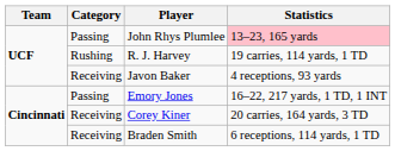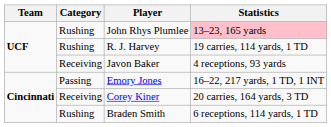John Rhys Plumlee | Category: Passing -> Rushing
Braden Smith | Category: Receiving -> Rushing
